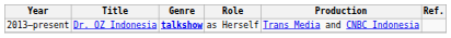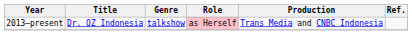2013–present | Genre: bold -> normal
2013–present | Role: no background -> pink background
